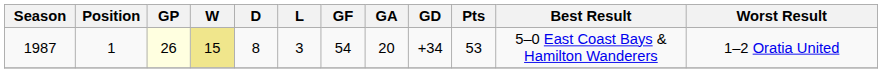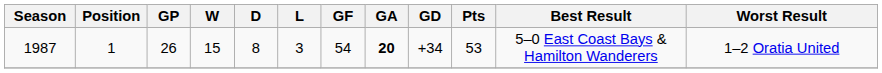1987 | GP: lightyellow background -> no background
1987 | W: khaki background -> no background
1987 | GA: normal -> bold
